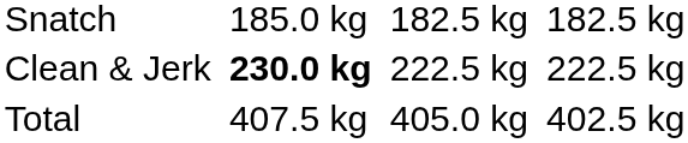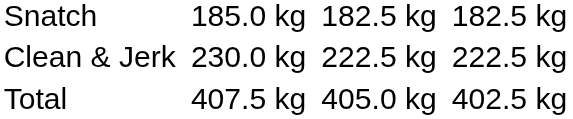Clean & Jerk | column 2: bold -> normal
